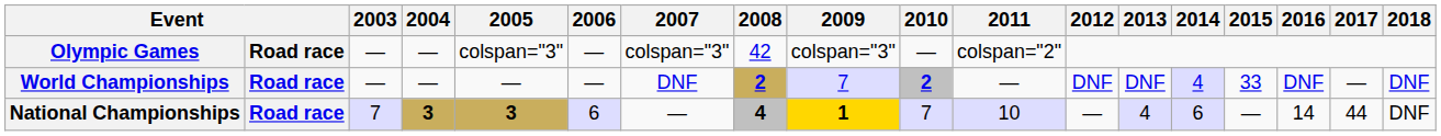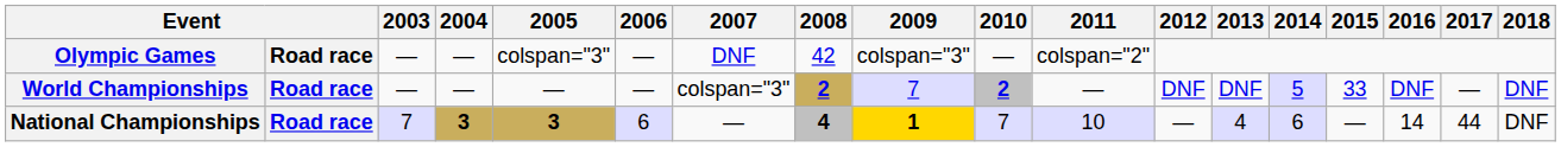Olympic Games | 2007: colspan="3" -> DNF
World Championships | 2007: DNF -> colspan="3"
World Championships | 2014: 4 -> 5
